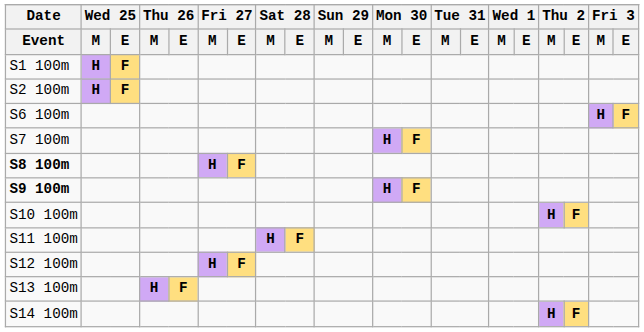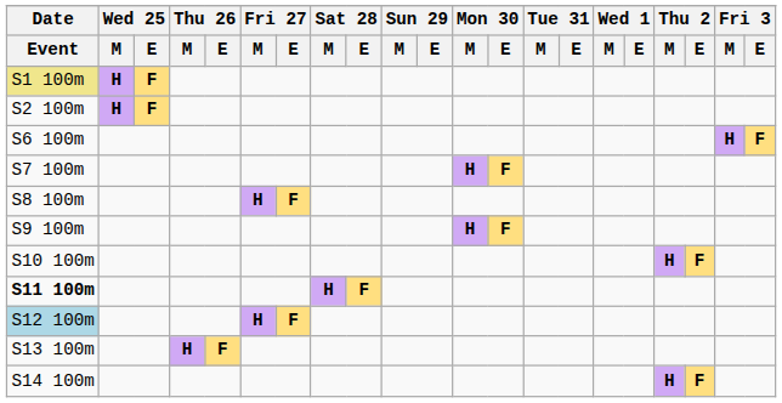S1 100m | Date / Event: no background -> khaki background
S8 100m | Date / Event: bold -> normal
S9 100m | Date / Event: bold -> normal
S11 100m | Date / Event: normal -> bold
S12 100m | Date / Event: no background -> lightblue background
